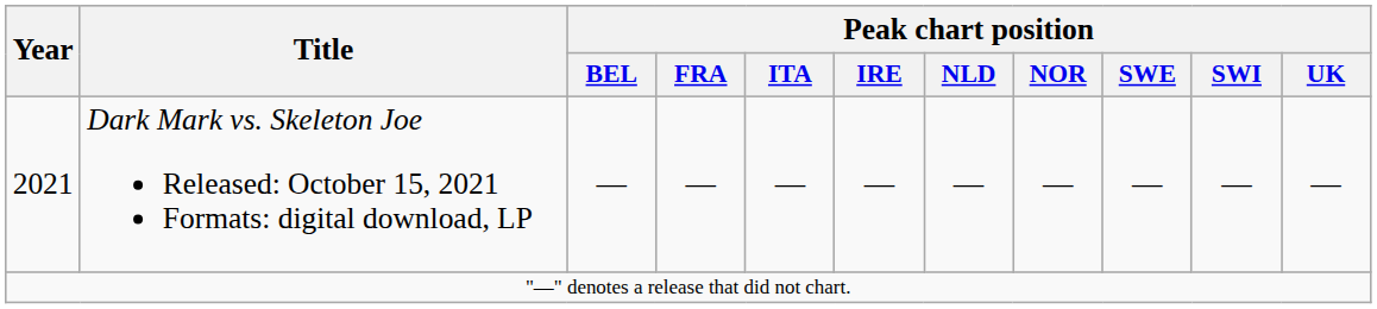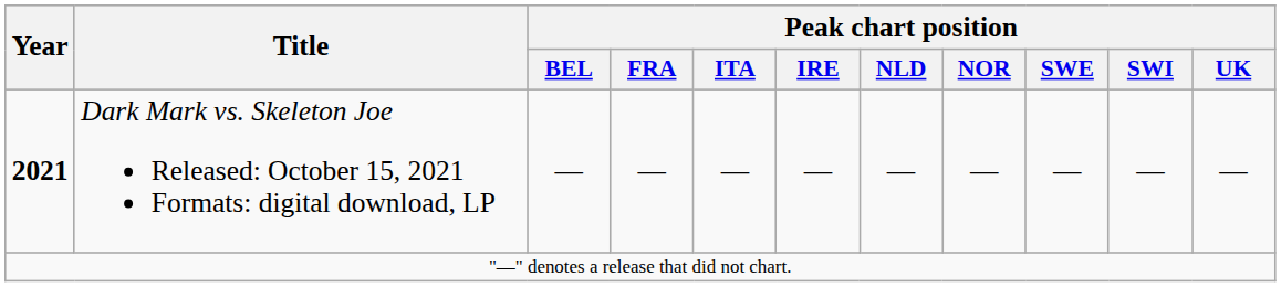2021 | Year: normal -> bold
